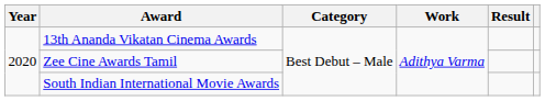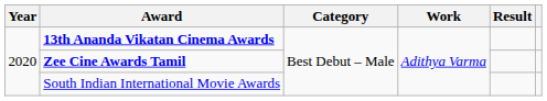13th Ananda Vikatan Cinema Awards | Award: normal -> bold
Zee Cine Awards Tamil | Award: normal -> bold
